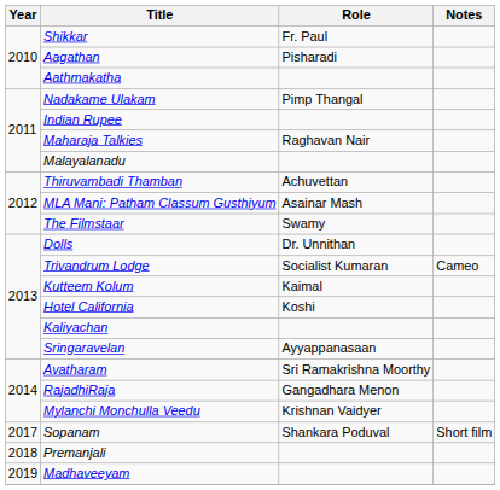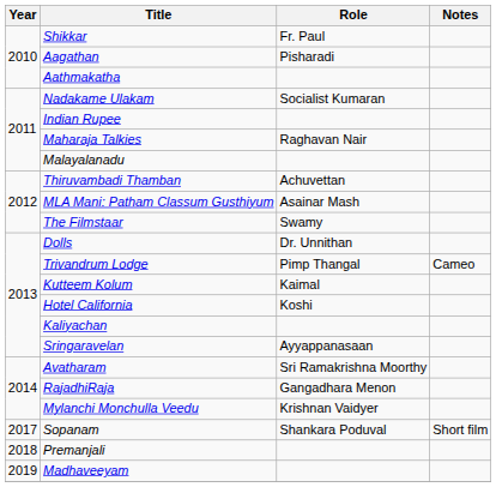Nadakame Ulakam | Role: Pimp Thangal -> Socialist Kumaran
Trivandrum Lodge | Role: Socialist Kumaran -> Pimp Thangal
